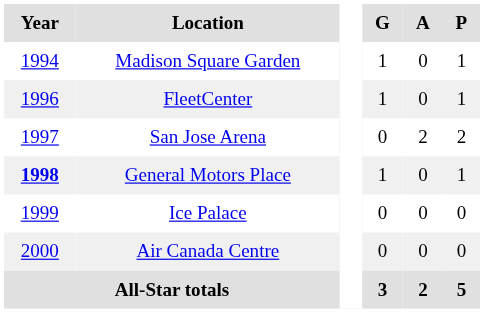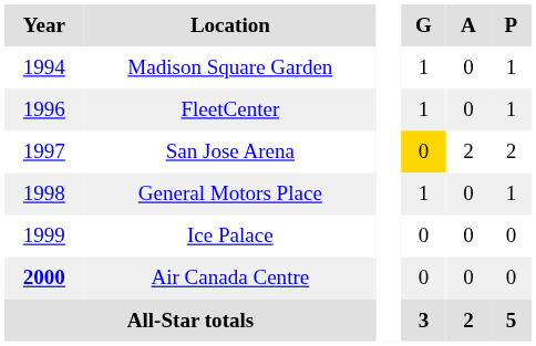San Jose Arena | G: no background -> gold background
General Motors Place | Year: bold -> normal
Air Canada Centre | Year: normal -> bold
